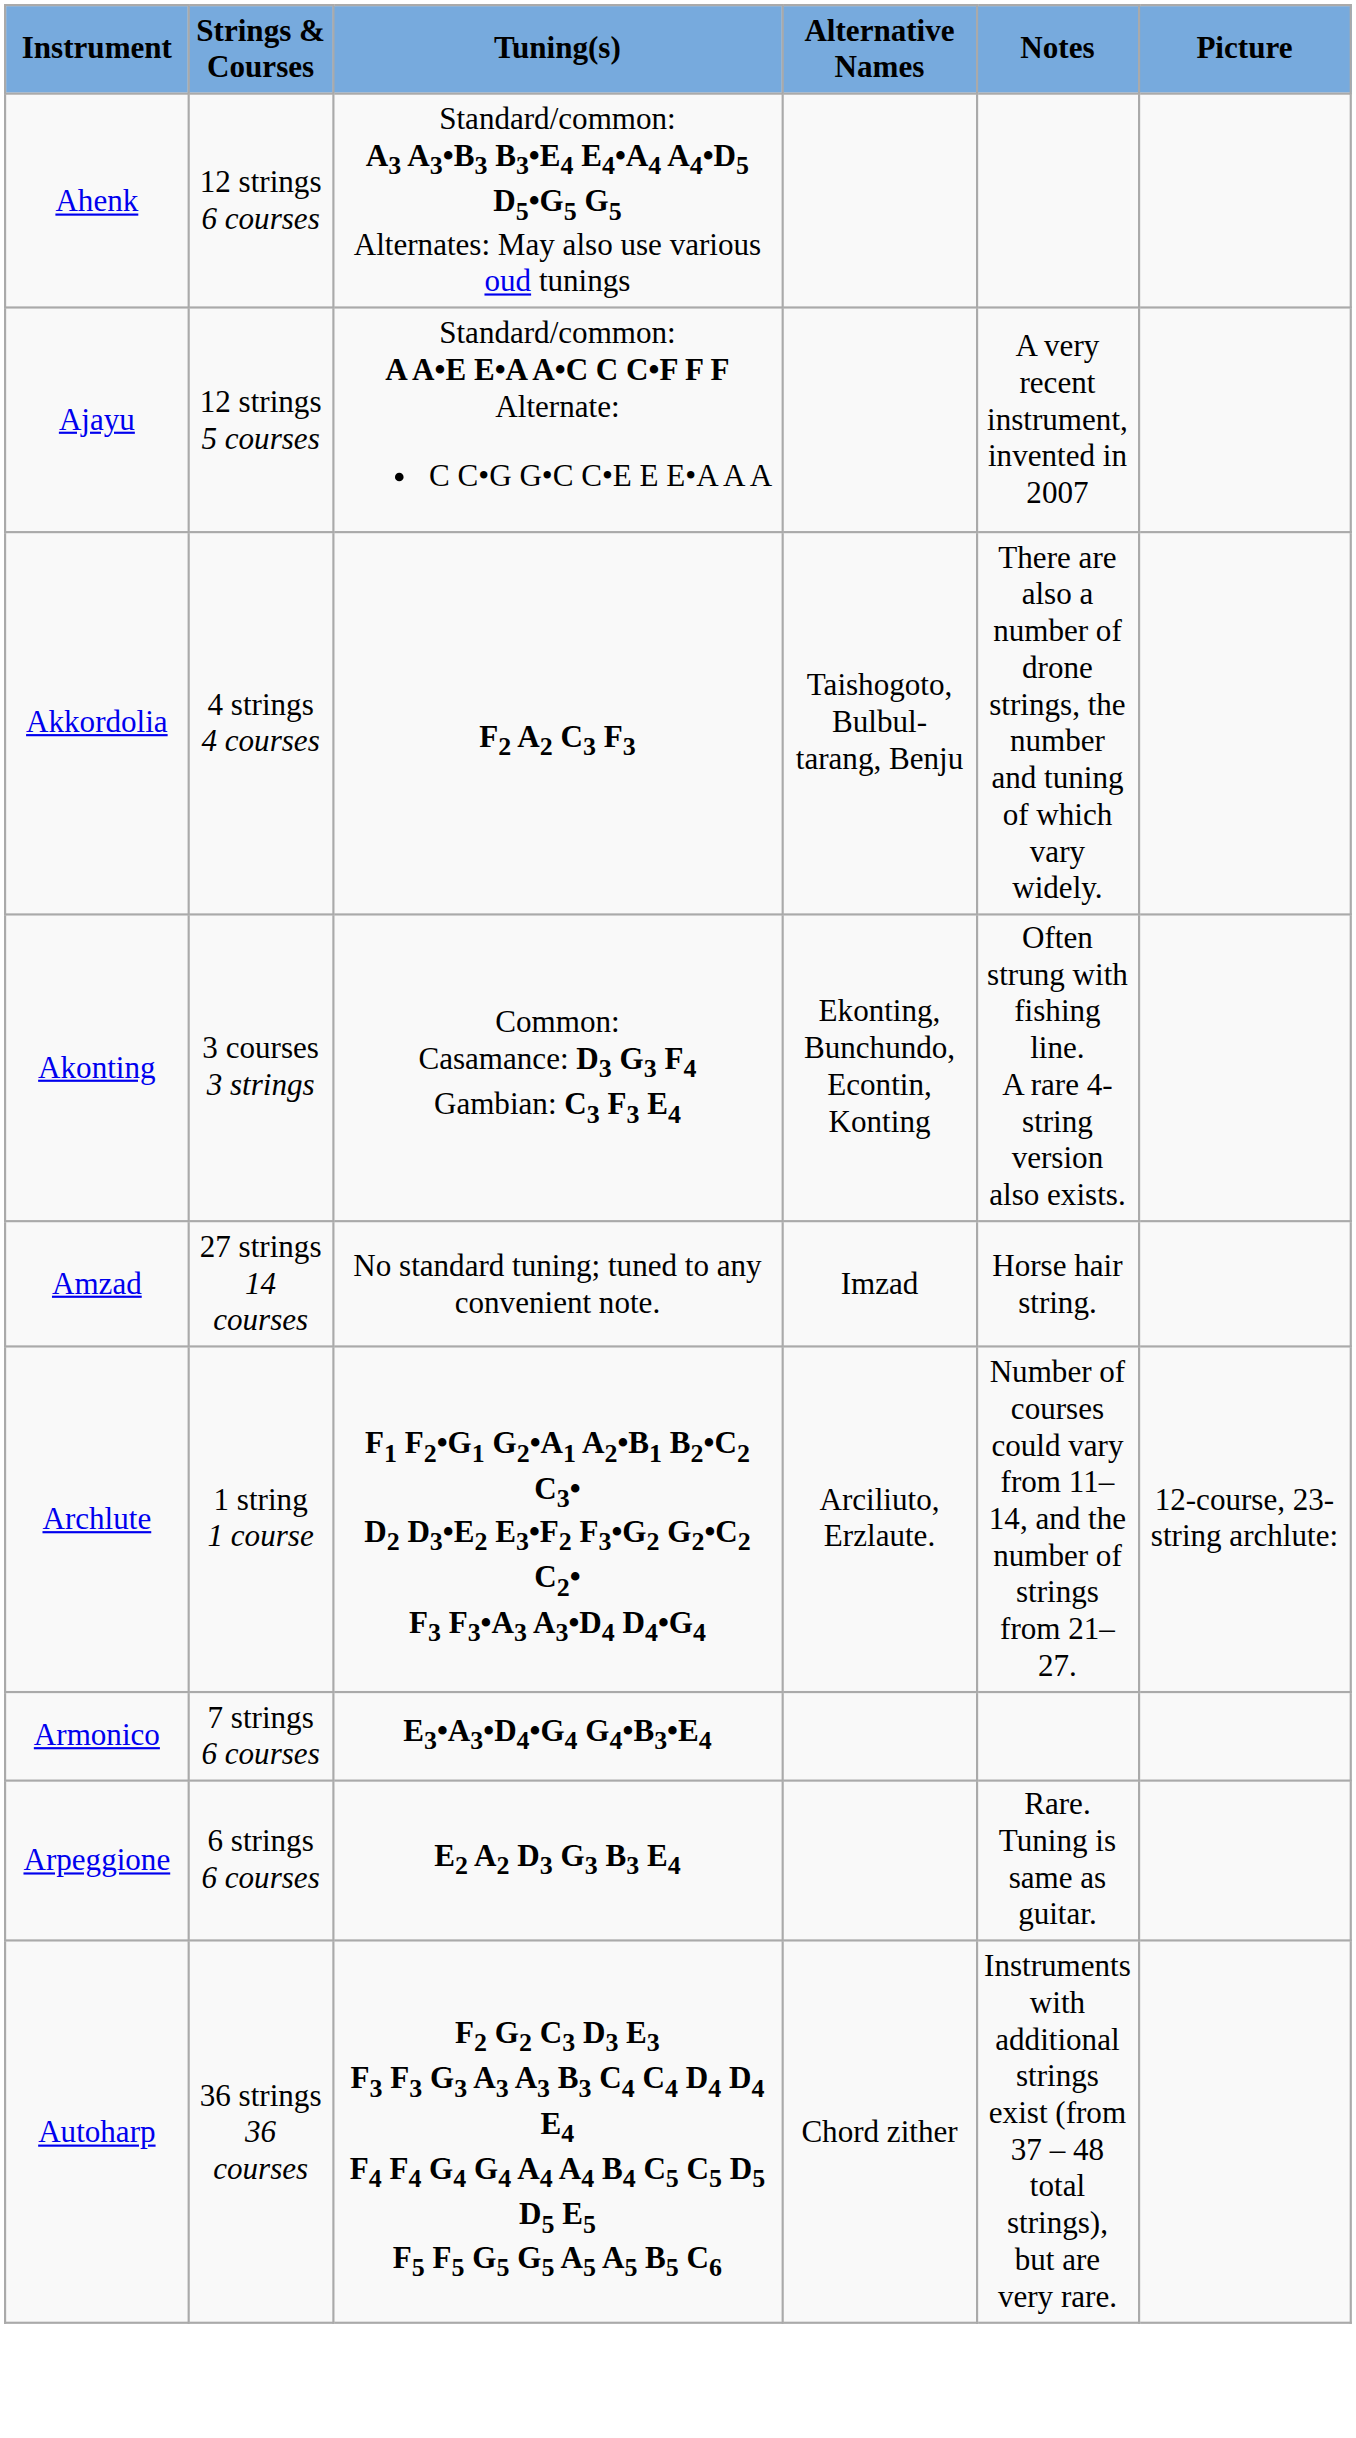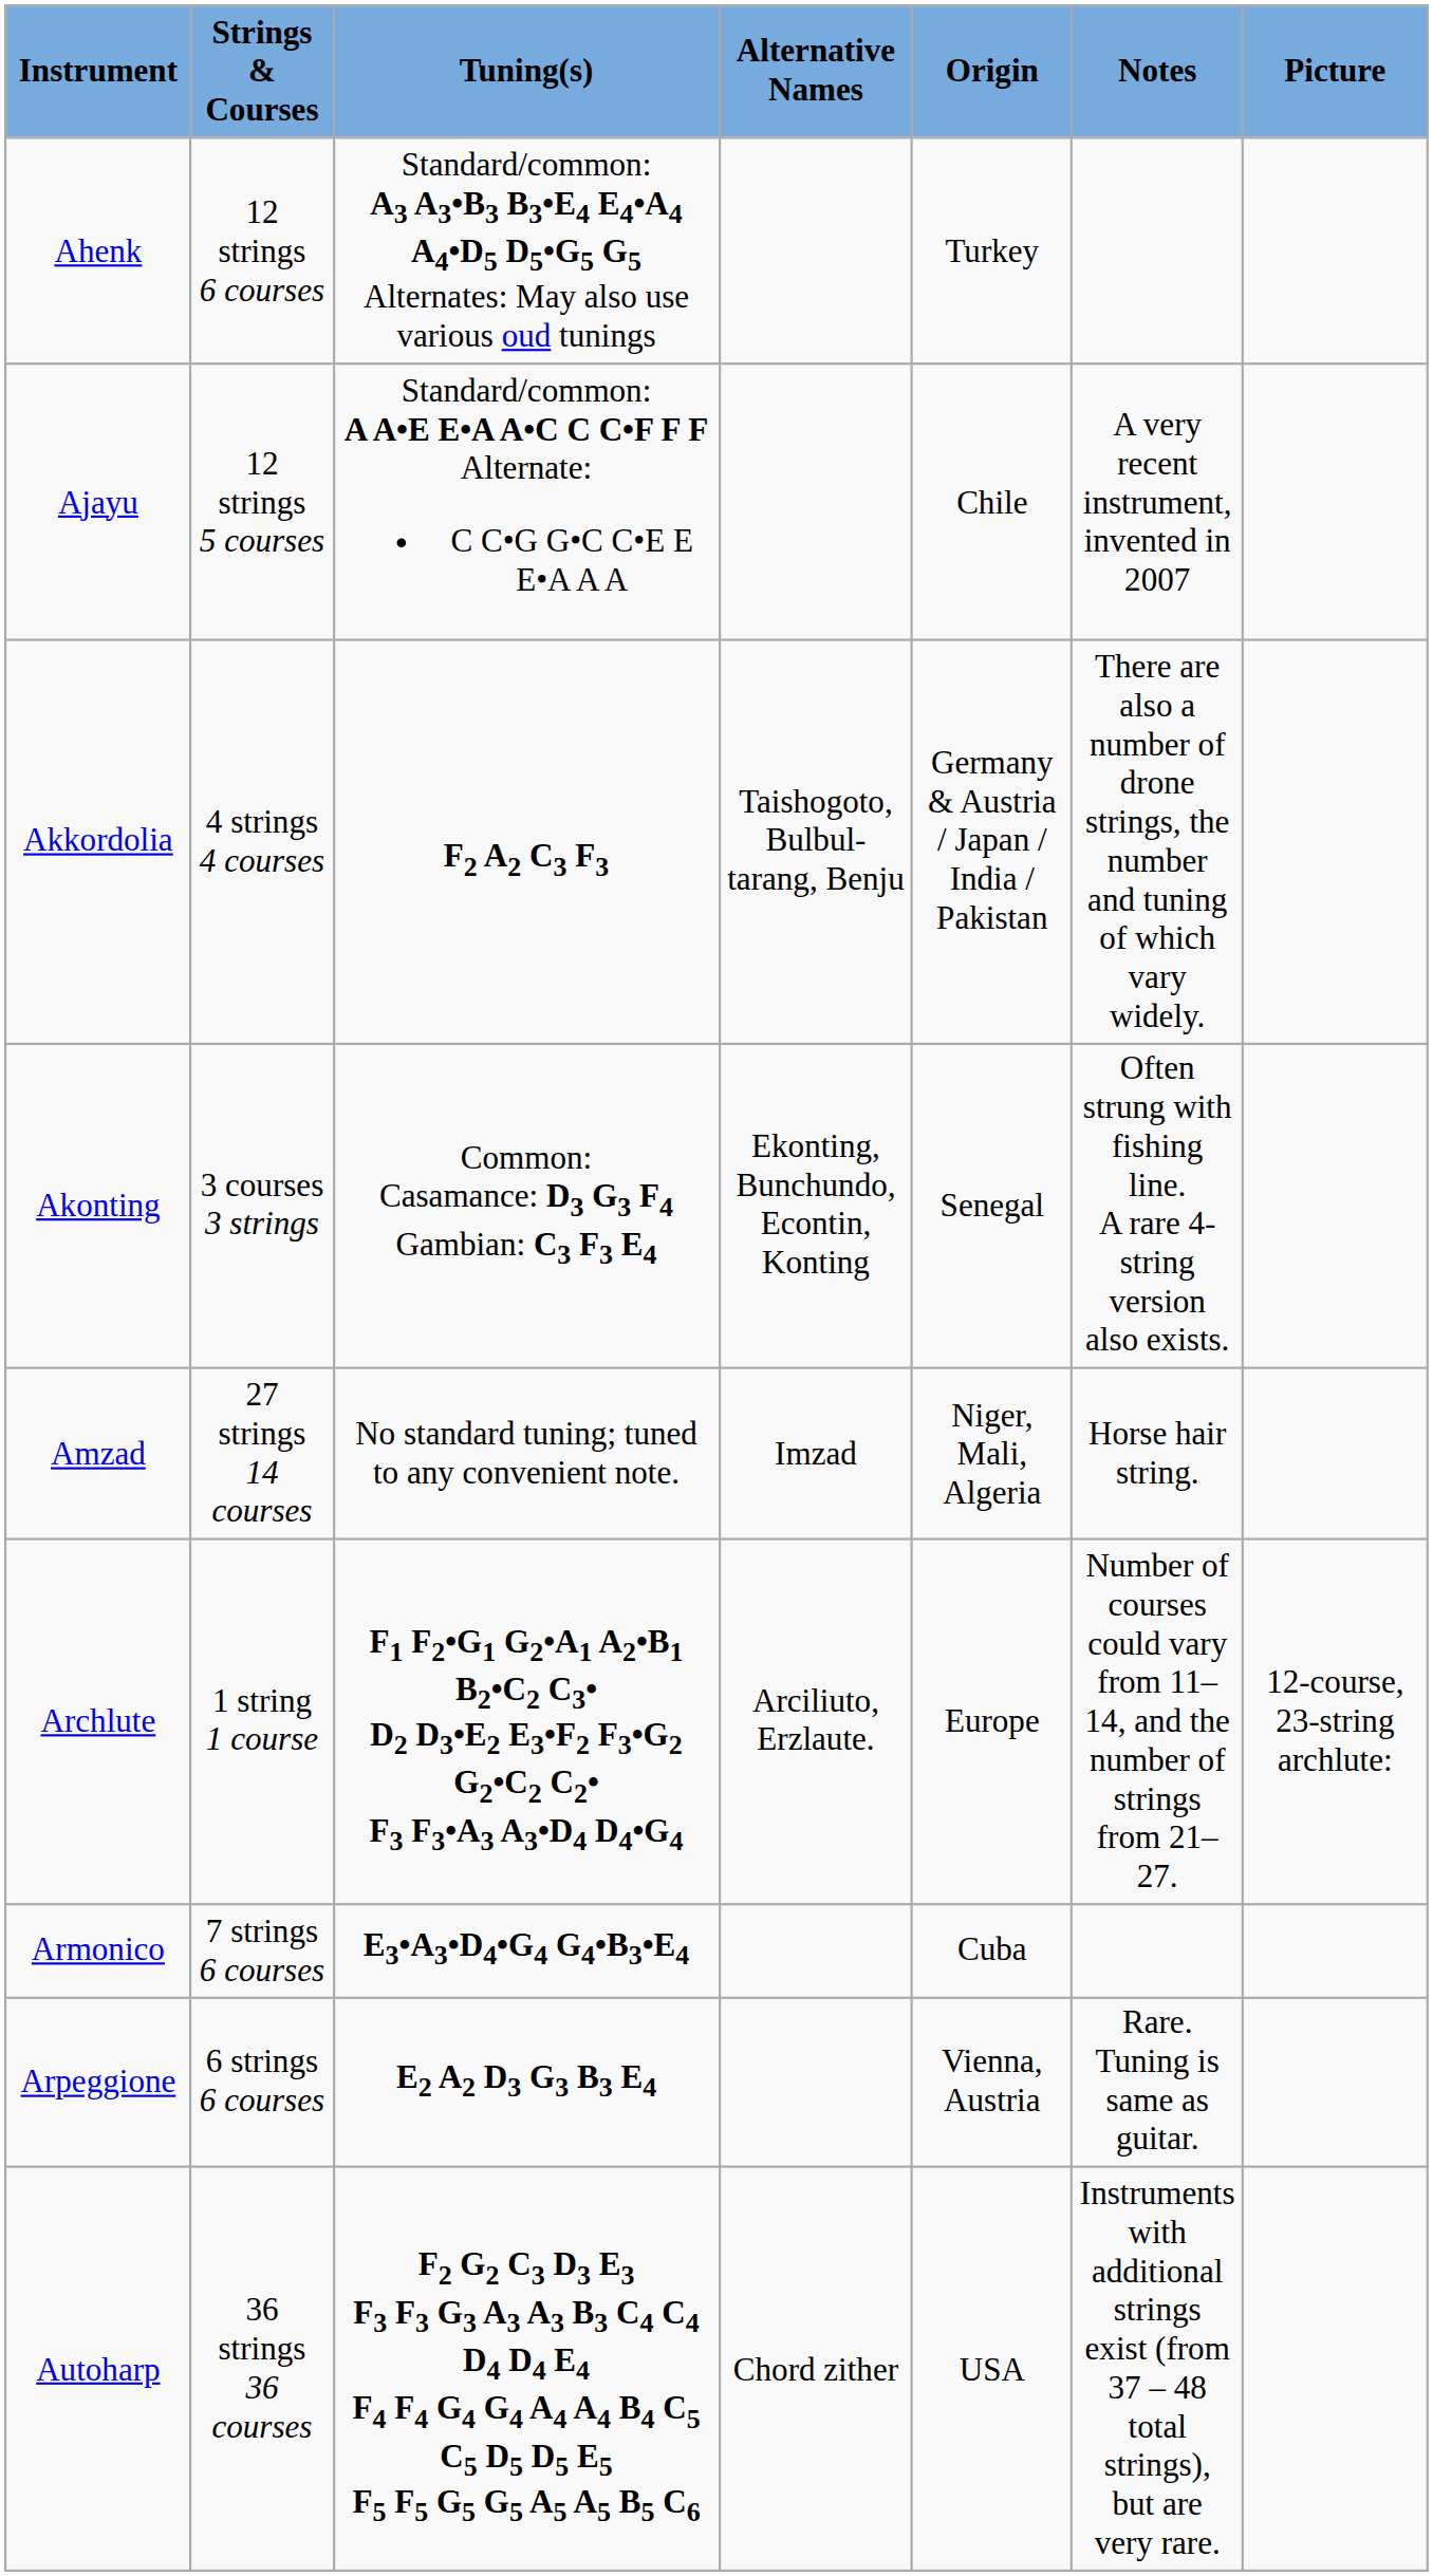+ column: Origin | Turkey | Chile | Germany & Austria / Japan / India / Pakistan | Senegal | Niger, Mali, Algeria | Europe | Cuba | Vienna, Austria | USA
